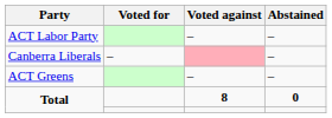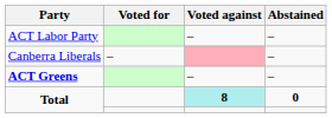ACT Greens | Party: normal -> bold
Total / 8 | Voted against: no background -> paleturquoise background
